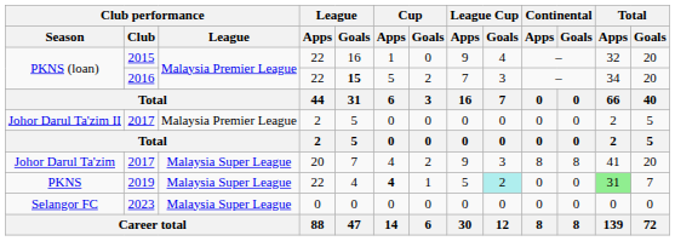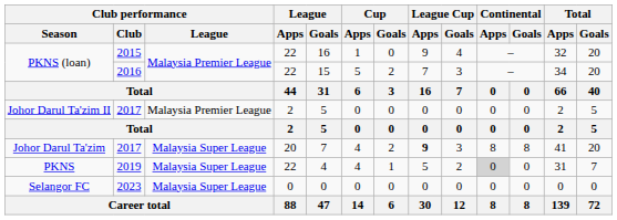PKNS (loan) / 2016 | League / Goals: bold -> normal
Johor Darul Ta'zim | League Cup / Apps: normal -> bold
PKNS | Cup / Apps: bold -> normal
PKNS | League Cup / Goals: paleturquoise background -> no background
PKNS | Continental / Apps: no background -> lightgrey background
PKNS | Total / Apps: lightgreen background -> no background
